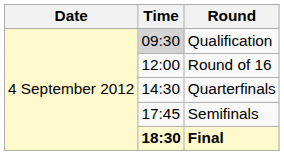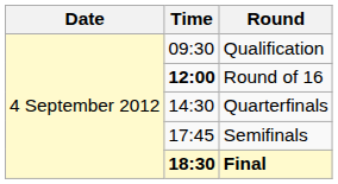Qualification | Time: lightgrey background -> no background
Round of 16 | Time: normal -> bold
